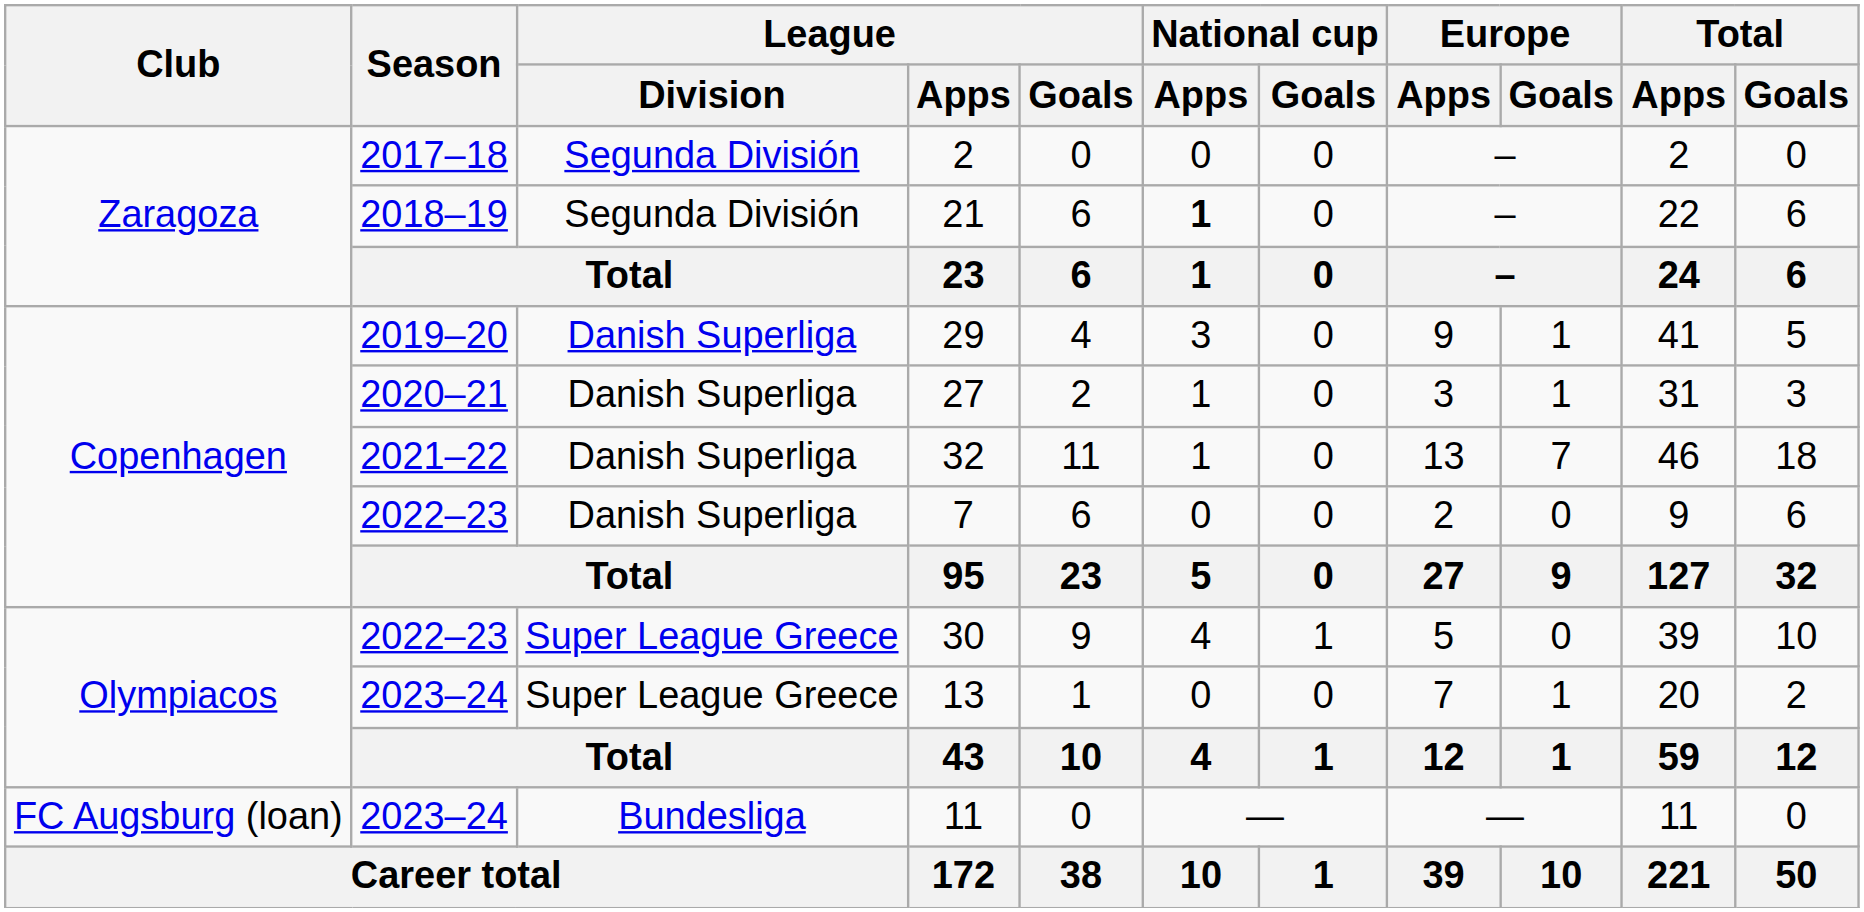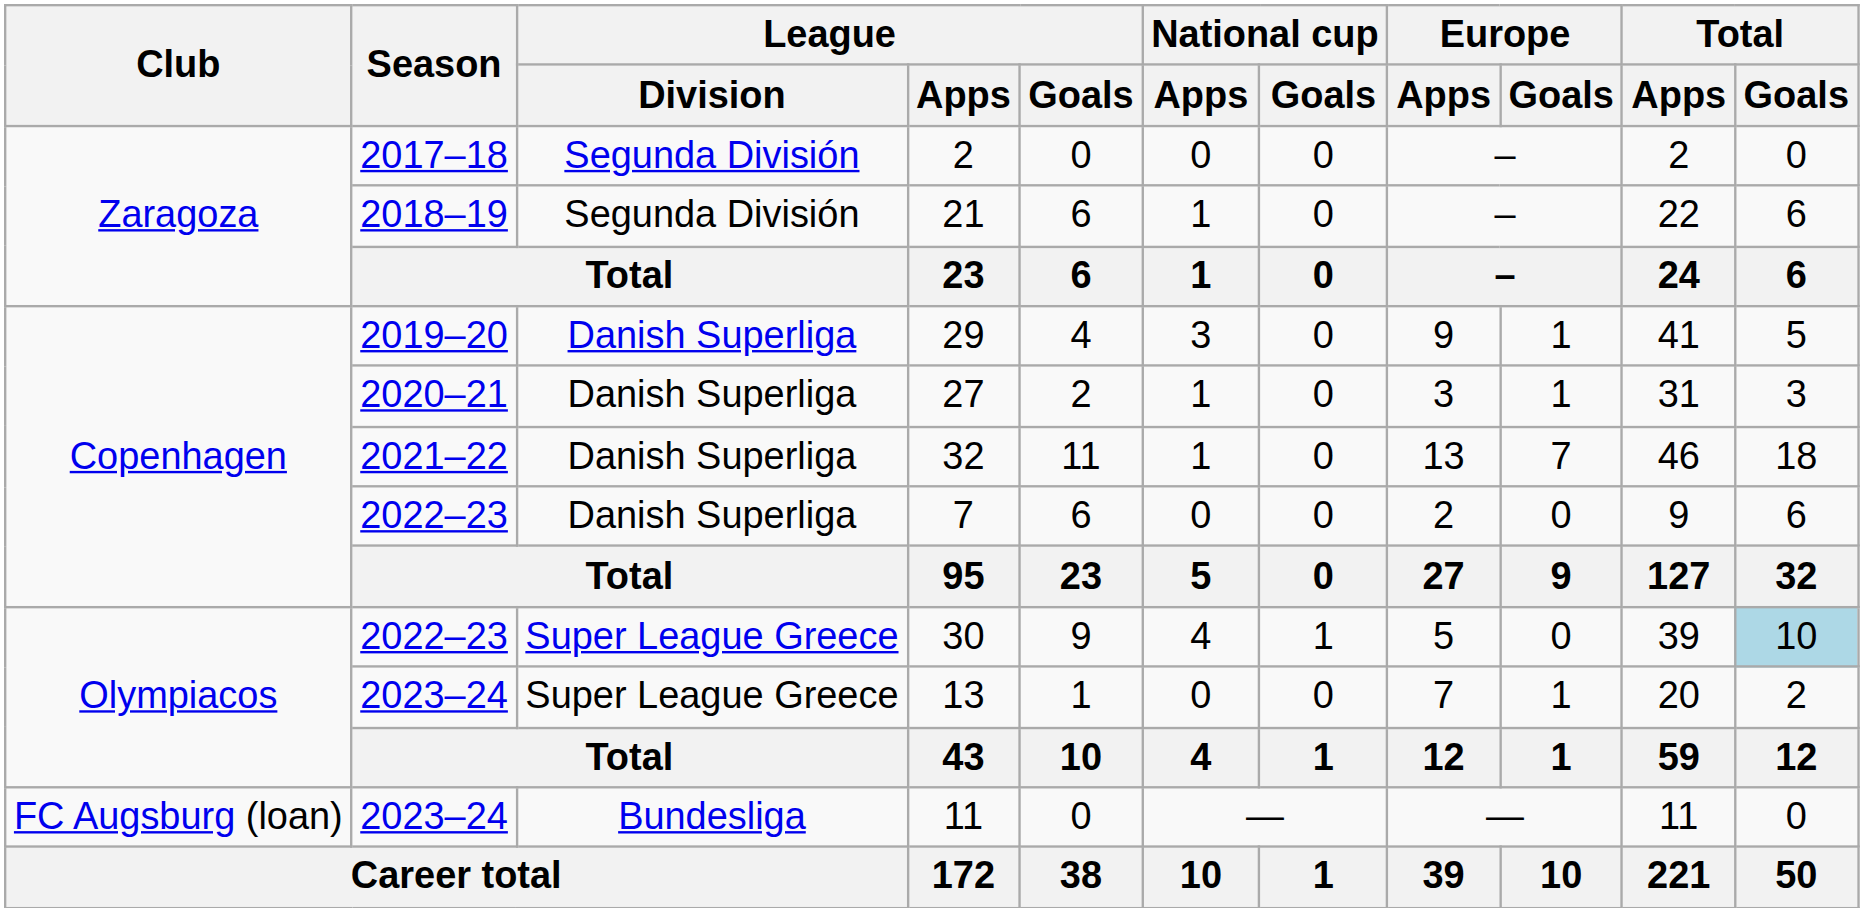21 | National cup / Apps: bold -> normal
30 | Total / Goals: no background -> lightblue background
